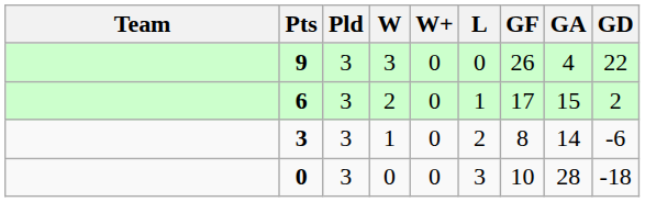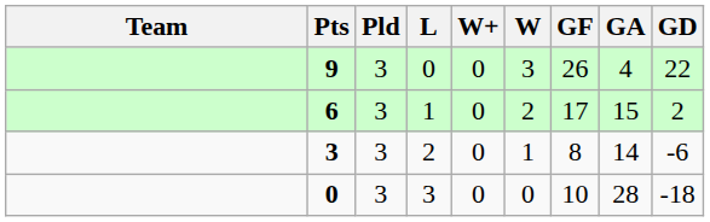columns swapped: W <-> L
